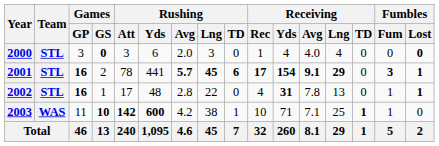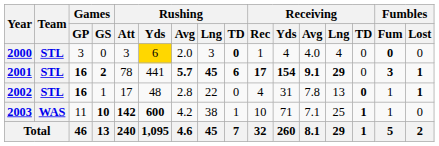2000 | Games / GS: bold -> normal
2000 | Rushing / Yds: no background -> gold background
2000 | Rushing / TD: normal -> bold
2000 | Fumbles / Fum: normal -> bold
2000 | Fumbles / Lost: bold -> normal
2001 | Games / GS: normal -> bold
2002 | Receiving / Yds: bold -> normal
2002 | Receiving / TD: normal -> bold
